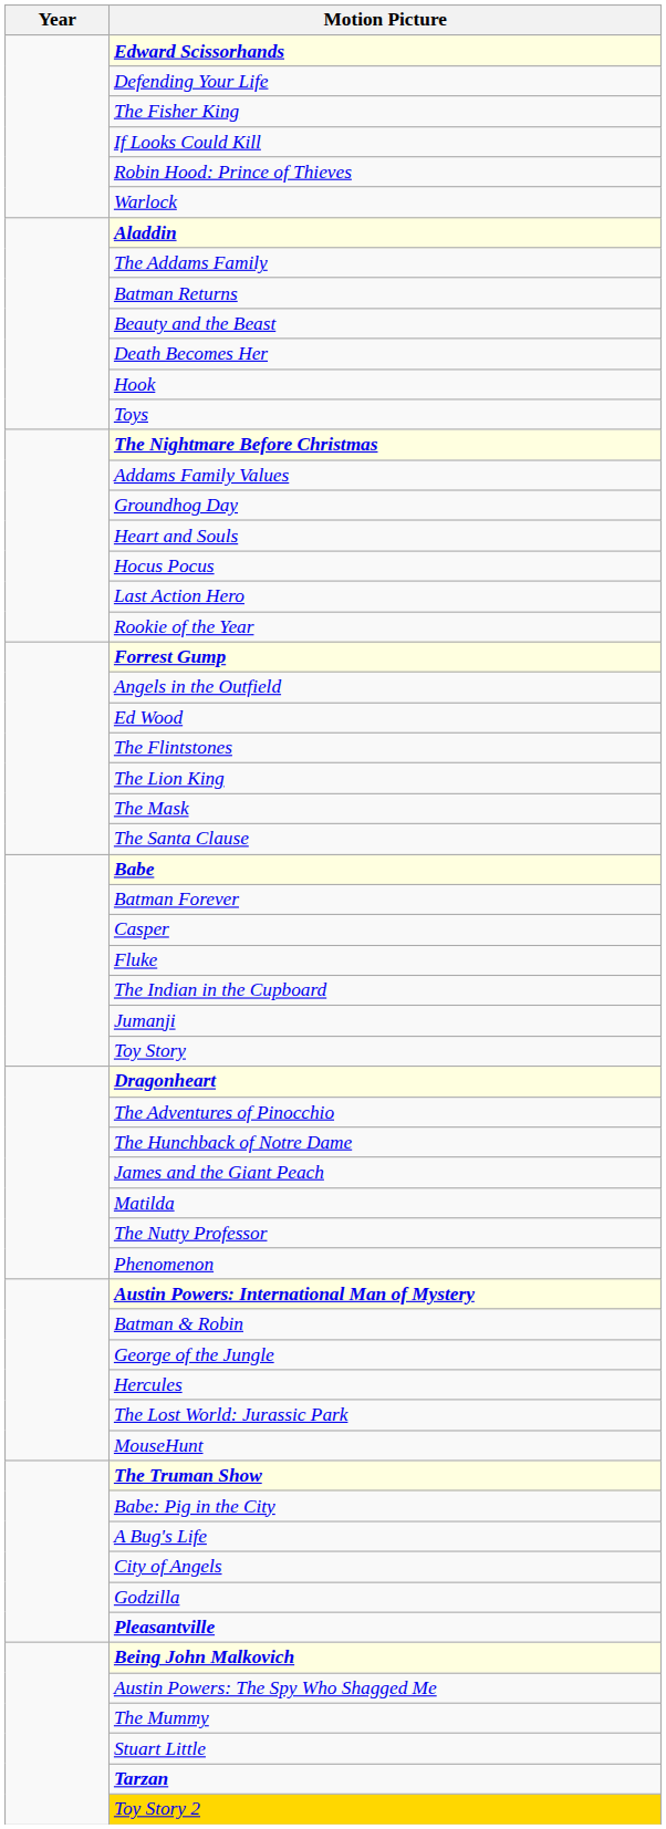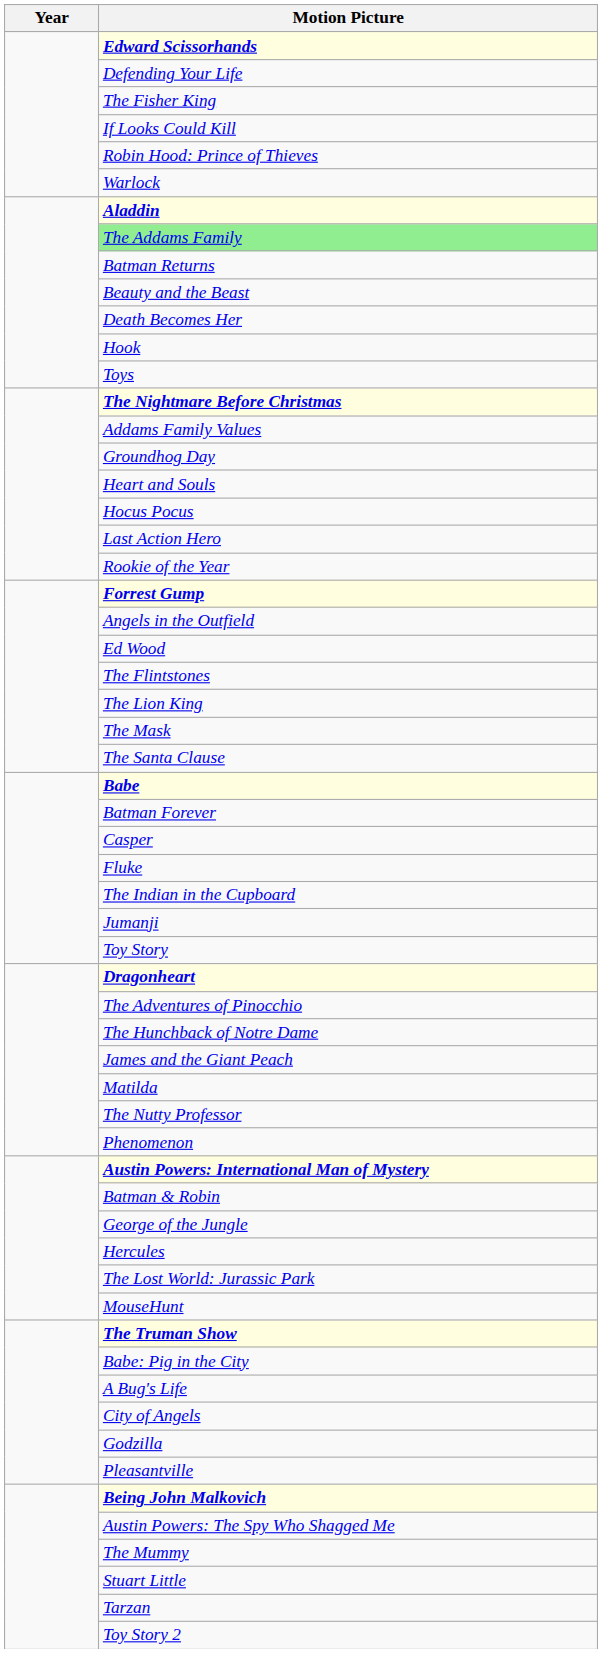The Addams Family | Motion Picture: no background -> lightgreen background
Pleasantville | Motion Picture: bold -> normal
Tarzan | Motion Picture: bold -> normal
Toy Story 2 | Motion Picture: gold background -> no background
